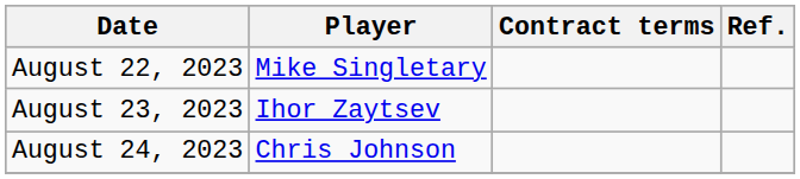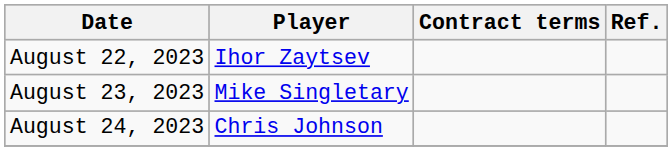August 22, 2023 | Player: Mike Singletary -> Ihor Zaytsev
August 23, 2023 | Player: Ihor Zaytsev -> Mike Singletary
